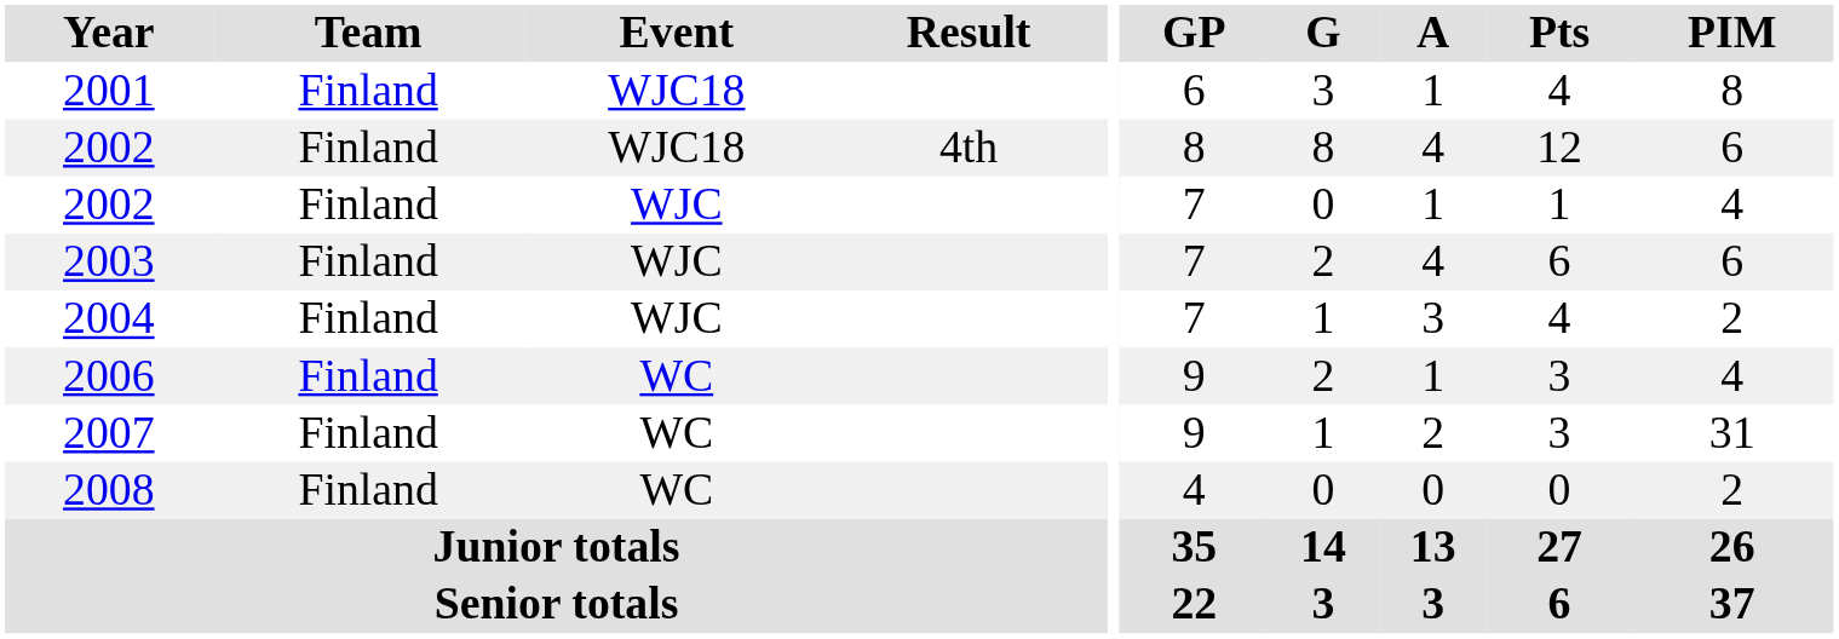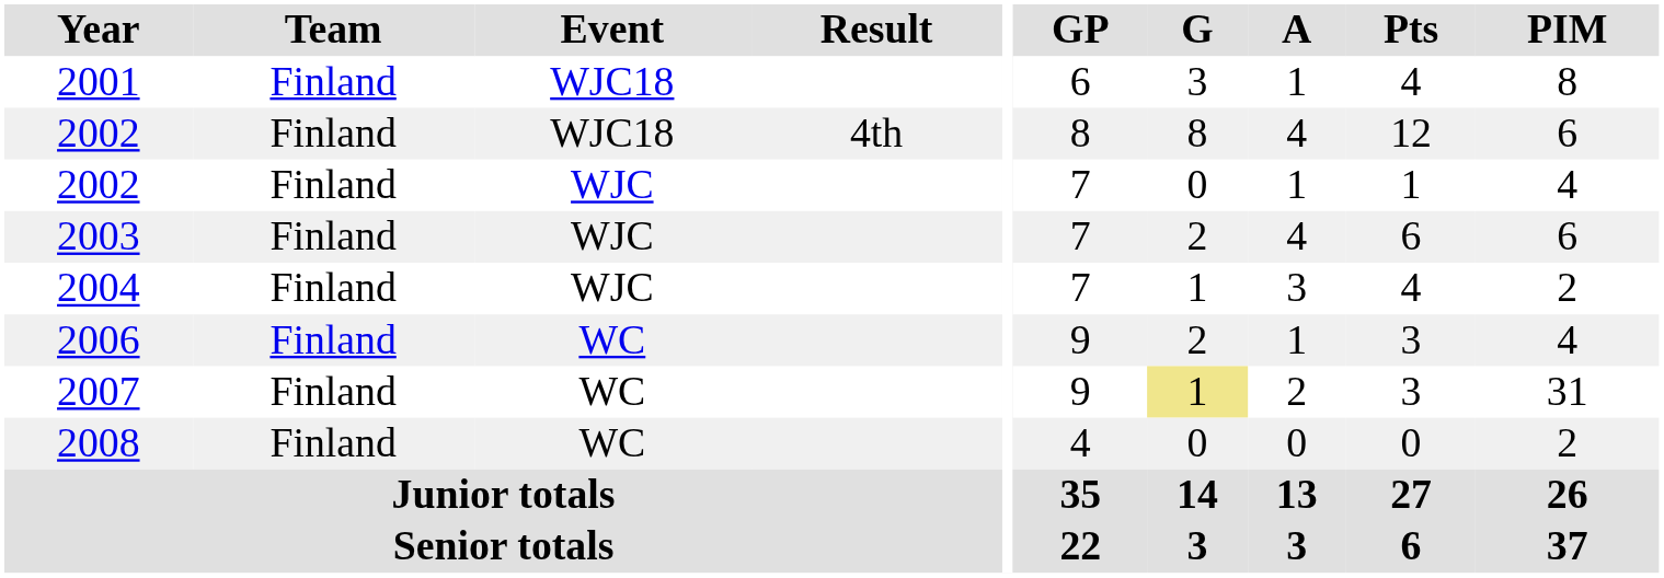2007 | G: no background -> khaki background
